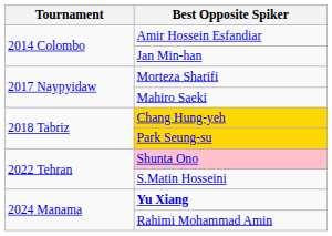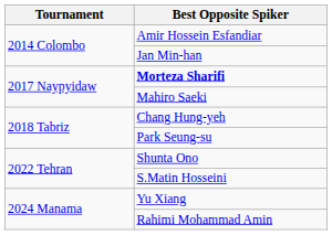Morteza Sharifi | Best Opposite Spiker: normal -> bold
Chang Hung-yeh | Best Opposite Spiker: gold background -> no background
Park Seung-su | Best Opposite Spiker: gold background -> no background
Shunta Ono | Best Opposite Spiker: pink background -> no background
Yu Xiang | Best Opposite Spiker: bold -> normal
